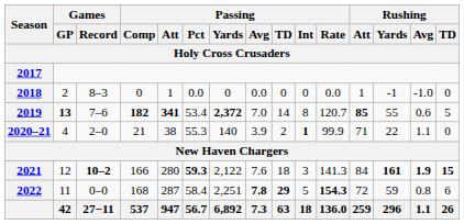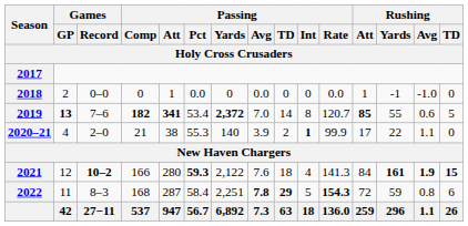2018 | Games / Record: 8–3 -> 0–0
2020–21 | Rushing / Att: 71 -> 17
2021 | Passing / Int: 3 -> 4
2022 | Games / Record: 0–0 -> 8–3
